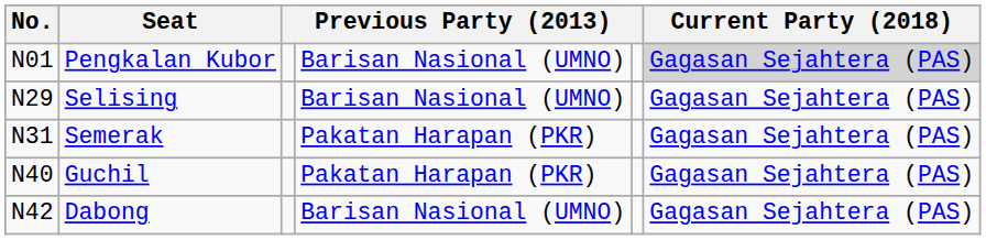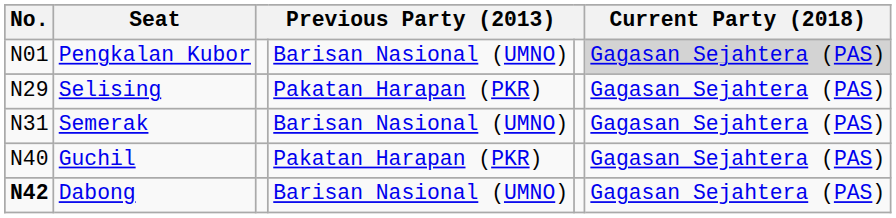Selising | column 4: Barisan Nasional (UMNO) -> Pakatan Harapan (PKR)
Semerak | column 4: Pakatan Harapan (PKR) -> Barisan Nasional (UMNO)
Dabong | No.: normal -> bold
